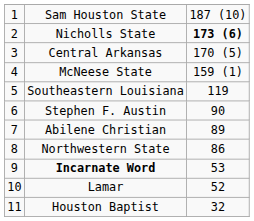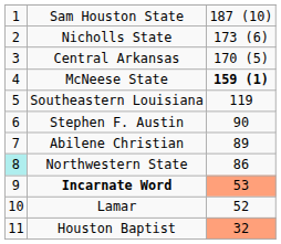Nicholls State | column 3: bold -> normal
McNeese State | column 3: normal -> bold
Northwestern State | column 1: no background -> paleturquoise background
Incarnate Word | column 3: no background -> lightsalmon background
Houston Baptist | column 3: no background -> lightsalmon background
